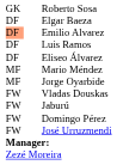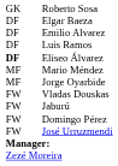Emilio Alvarez | column 1: lightsalmon background -> no background
Eliseo Álvarez | column 1: normal -> bold
